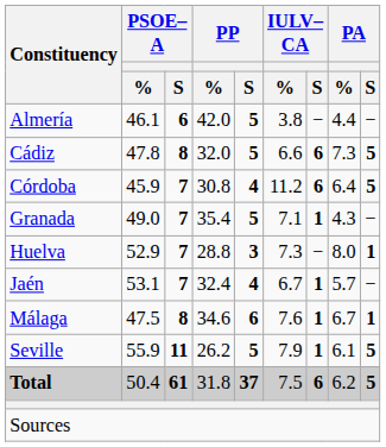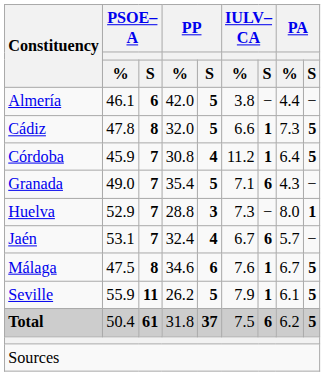Cádiz | IULV–CA / S: 6 -> 1
Córdoba | IULV–CA / S: 6 -> 1
Granada | IULV–CA / S: 1 -> 6
Jaén | IULV–CA / S: 1 -> 6
Málaga | PA / S: 1 -> 5
